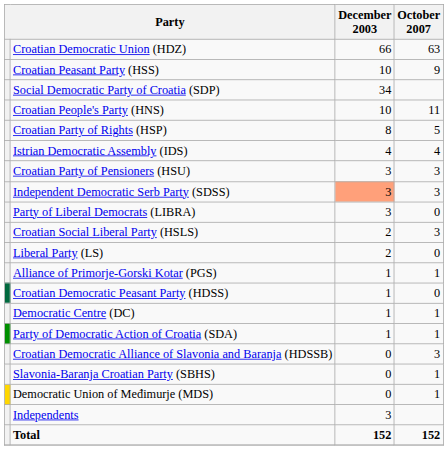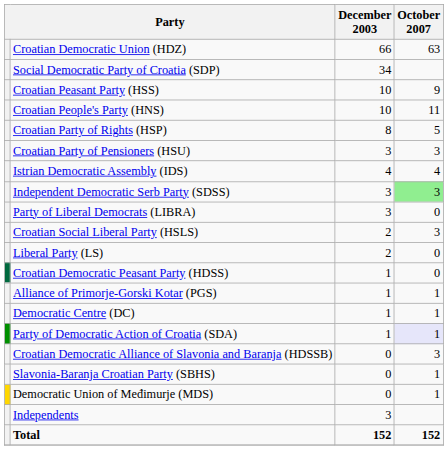rows swapped: Social Democratic Party of Croatia (SDP) <-> Croatian Peasant Party (HSS)
rows swapped: Istrian Democratic Assembly (IDS) <-> Croatian Party of Pensioners (HSU)
Independent Democratic Serb Party (SDSS) | December 2003: lightsalmon background -> no background
Independent Democratic Serb Party (SDSS) | October 2007: no background -> lightgreen background
rows swapped: Alliance of Primorje-Gorski Kotar (PGS) <-> Croatian Democratic Peasant Party (HDSS)
Party of Democratic Action of Croatia (SDA) | October 2007: no background -> lavender background
